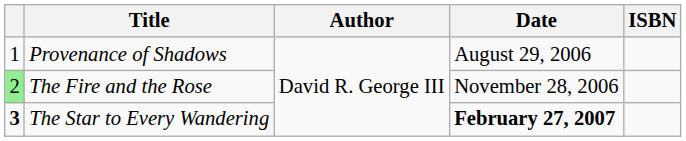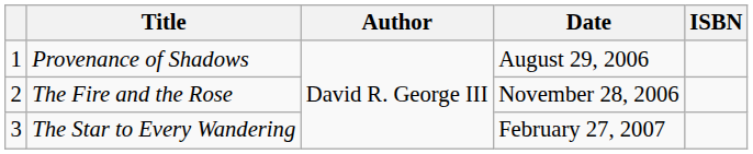The Fire and the Rose | column 1: lightgreen background -> no background
The Star to Every Wandering | column 1: bold -> normal
The Star to Every Wandering | Date: bold -> normal
